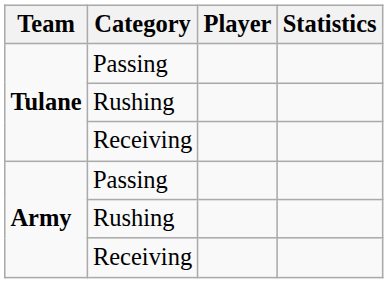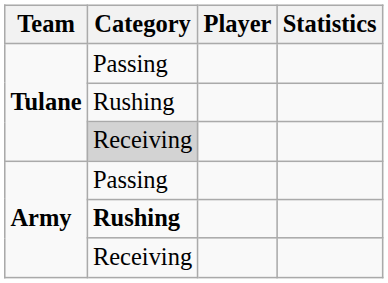Tulane / Receiving | Category: no background -> lightgrey background
Army / Rushing | Category: normal -> bold
